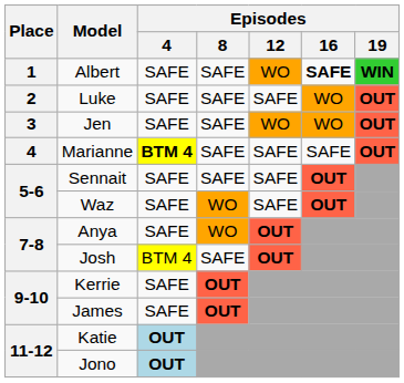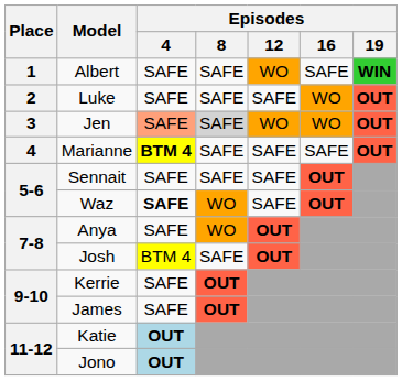Albert | Episodes / 16: bold -> normal
Jen | Episodes / 4: no background -> lightsalmon background
Jen | Episodes / 8: no background -> lightgrey background
Waz | Episodes / 4: normal -> bold
